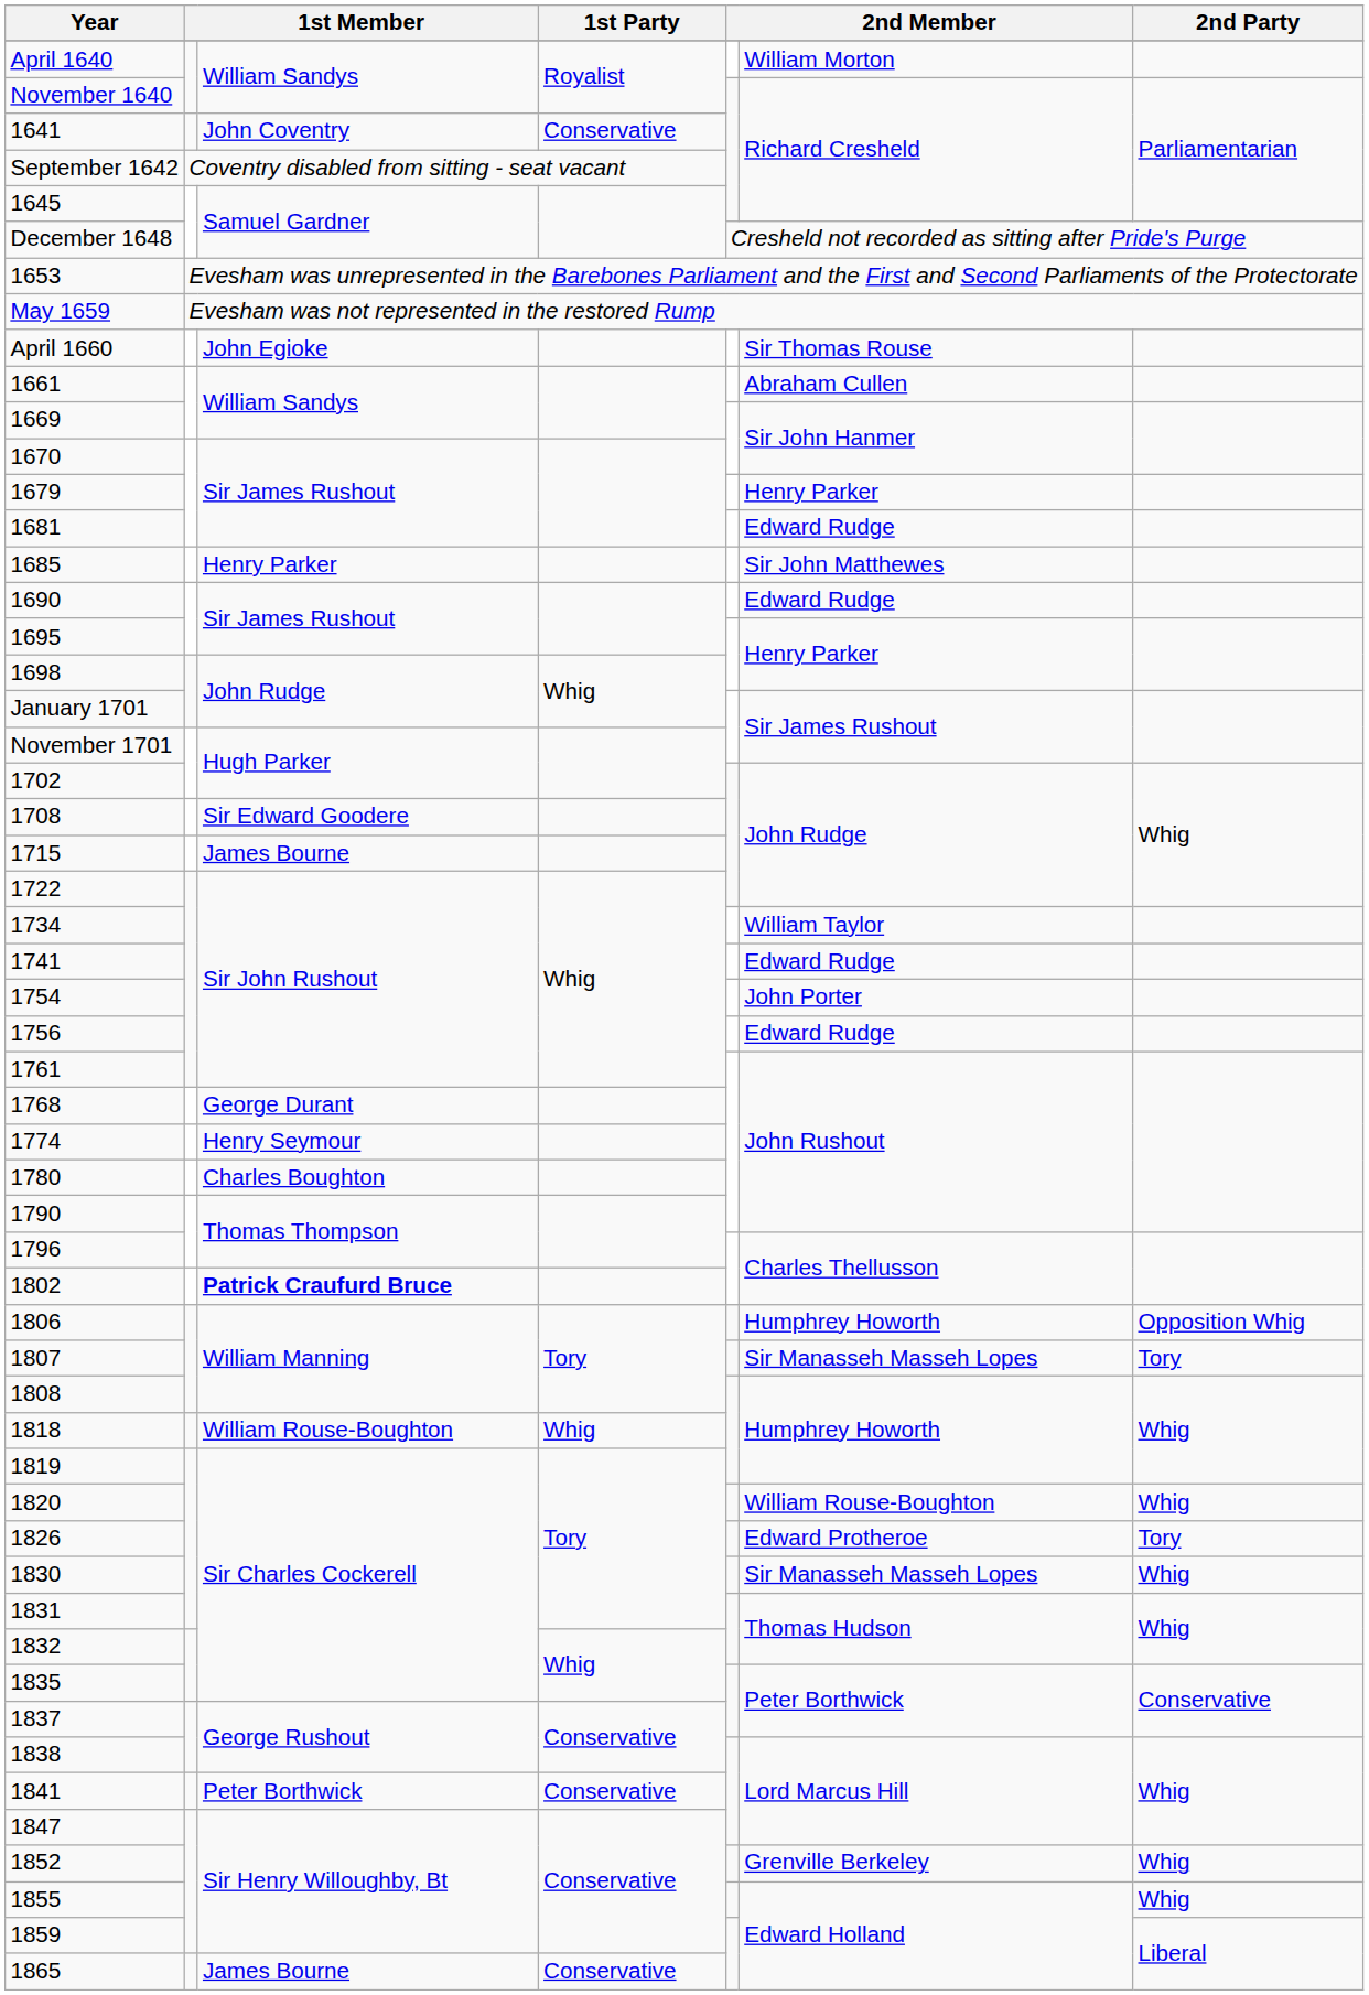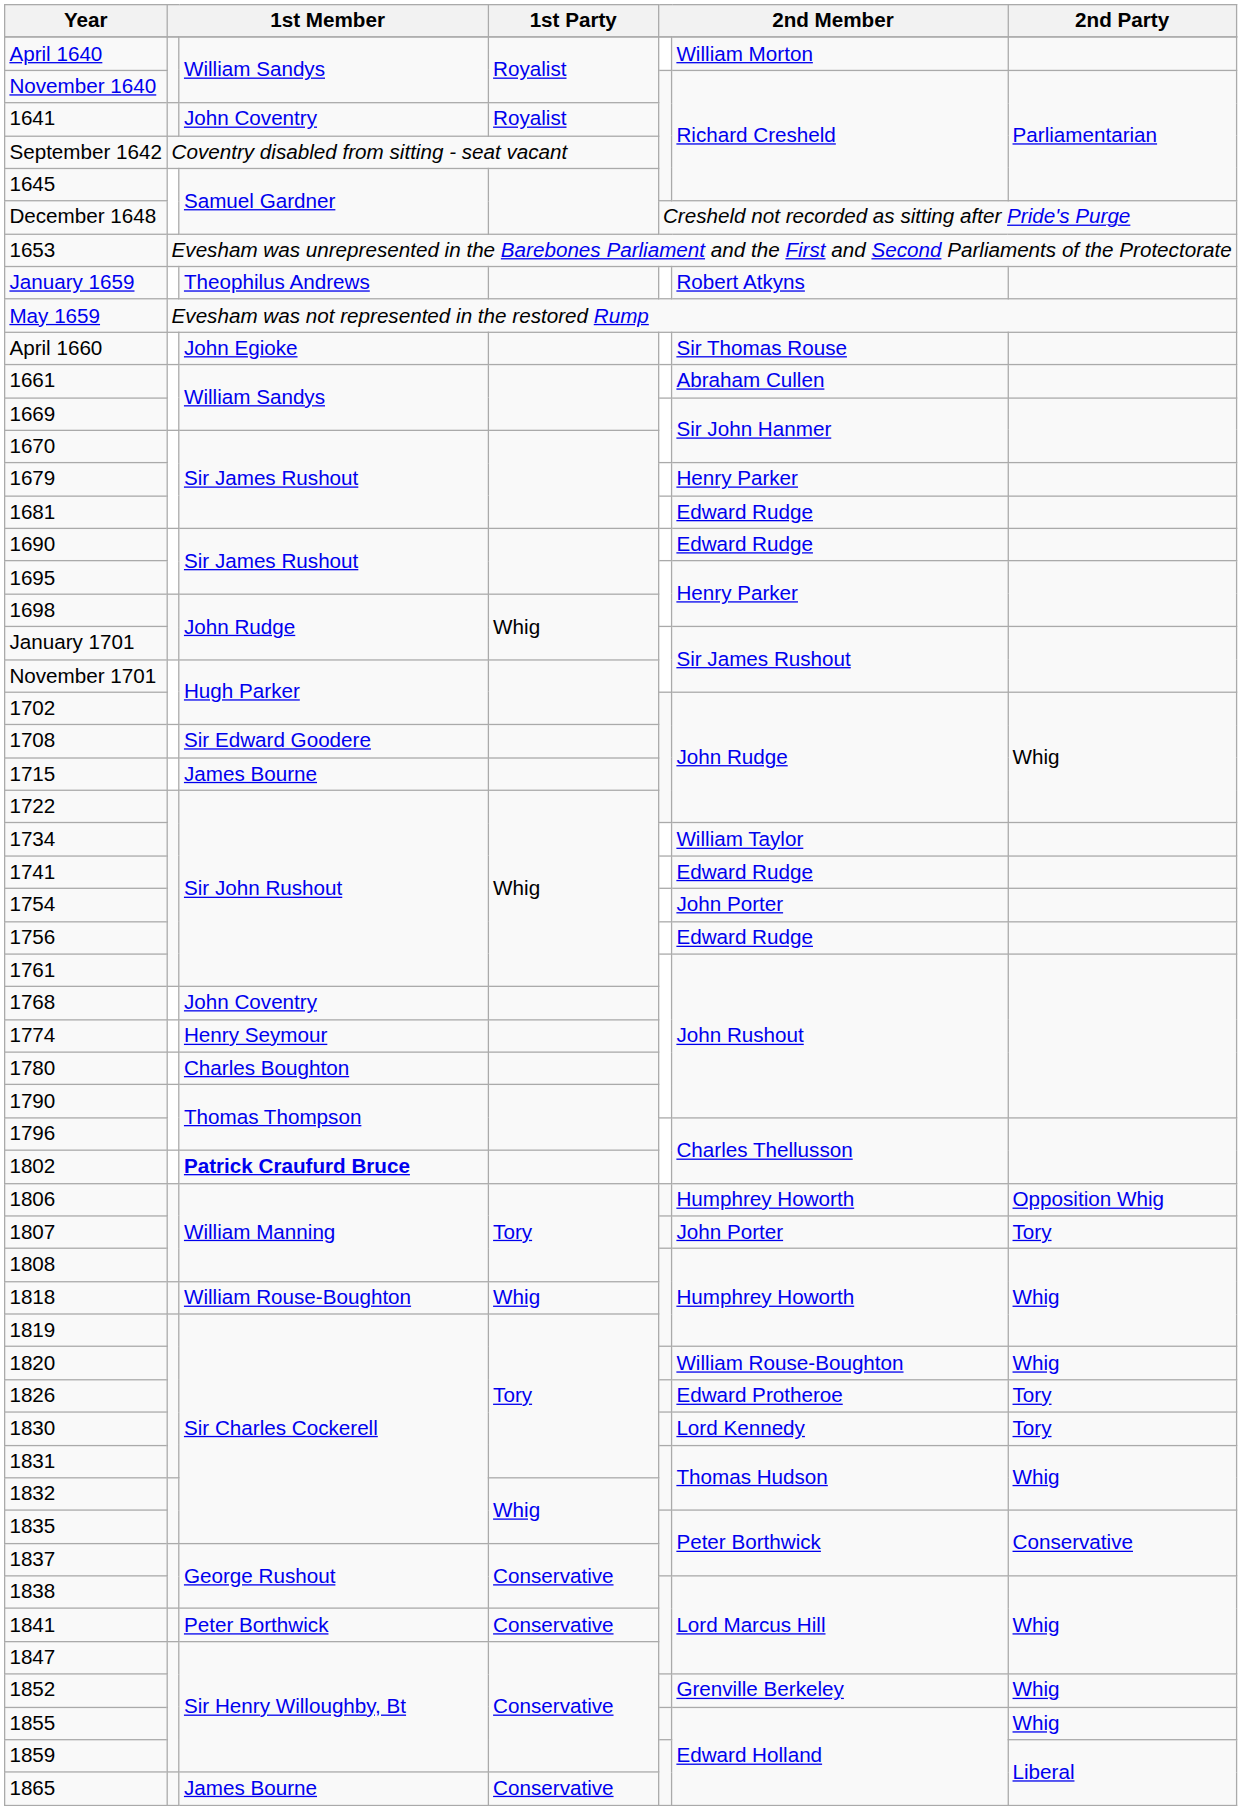1641 | 1st Party: Conservative -> Royalist
+ row: January 1659 | Theophilus Andrews | Robert Atkyns
- row: 1685 | Henry Parker | Sir John Matthewes
1768 | column 3: George Durant -> John Coventry
1807 | column 6: Sir Manasseh Masseh Lopes -> John Porter
1830 | column 6: Sir Manasseh Masseh Lopes -> Lord Kennedy
1830 | 2nd Party: Whig -> Tory
